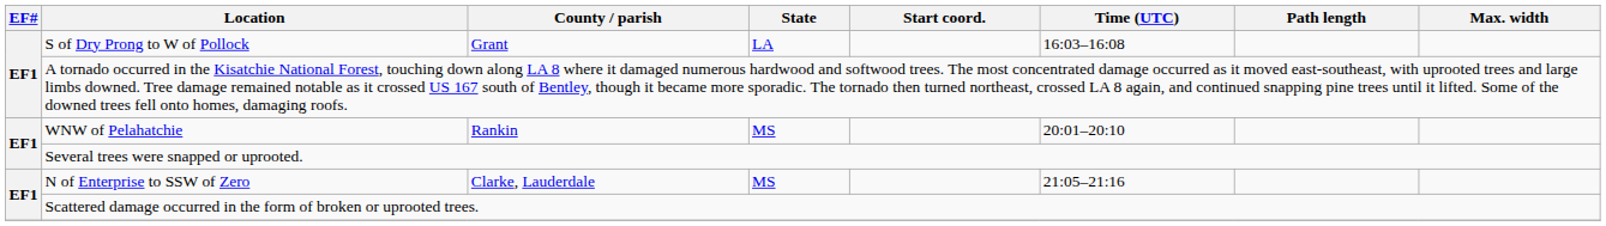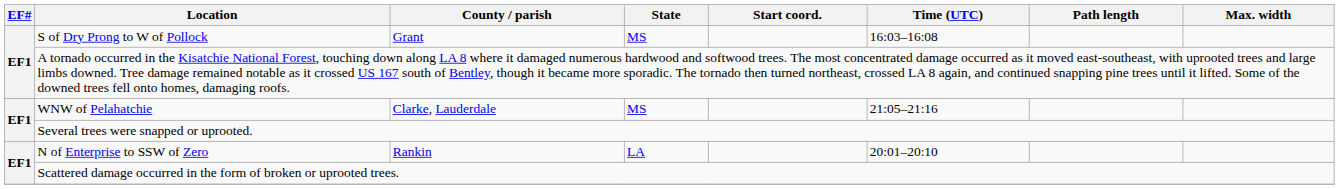S of Dry Prong to W of Pollock | State: LA -> MS
WNW of Pelahatchie | County / parish: Rankin -> Clarke, Lauderdale
WNW of Pelahatchie | Time (UTC): 20:01–20:10 -> 21:05–21:16
N of Enterprise to SSW of Zero | County / parish: Clarke, Lauderdale -> Rankin
N of Enterprise to SSW of Zero | State: MS -> LA
N of Enterprise to SSW of Zero | Time (UTC): 21:05–21:16 -> 20:01–20:10
